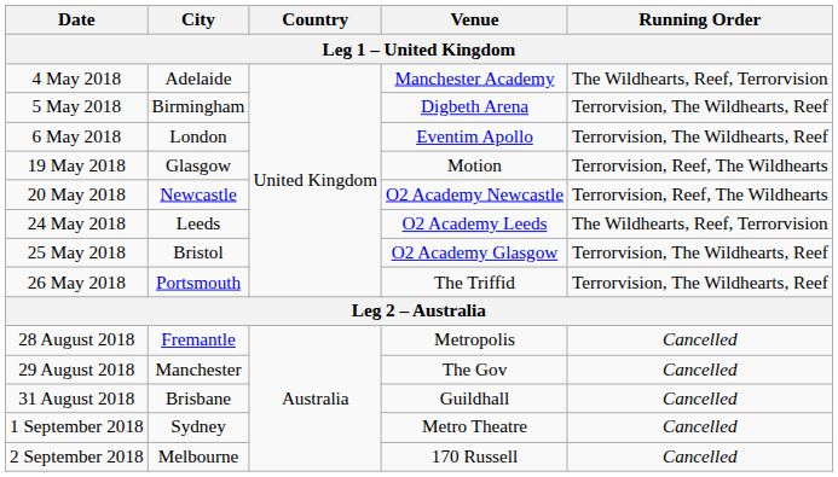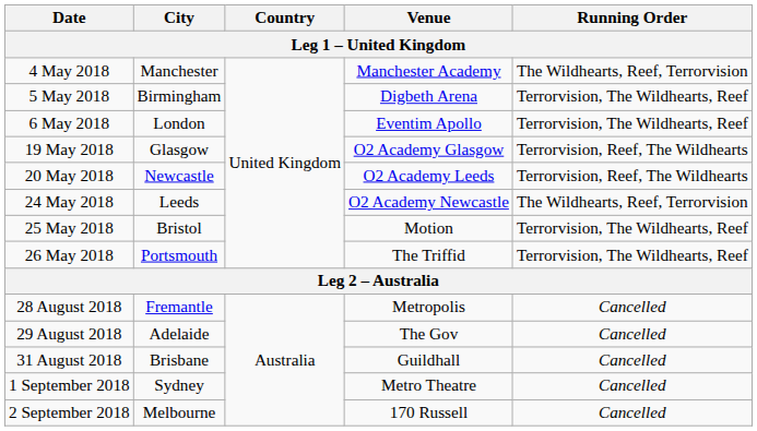4 May 2018 | City: Adelaide -> Manchester
19 May 2018 | Venue: Motion -> O2 Academy Glasgow
20 May 2018 | Venue: O2 Academy Newcastle -> O2 Academy Leeds
24 May 2018 | Venue: O2 Academy Leeds -> O2 Academy Newcastle
25 May 2018 | Venue: O2 Academy Glasgow -> Motion
29 August 2018 | City: Manchester -> Adelaide
